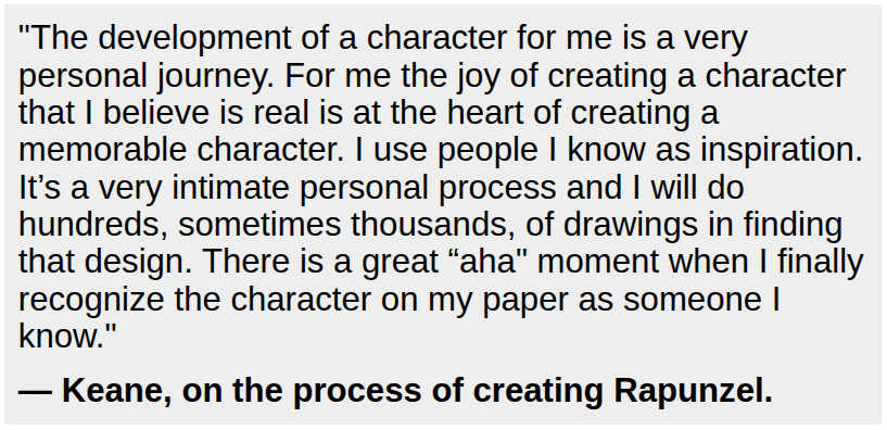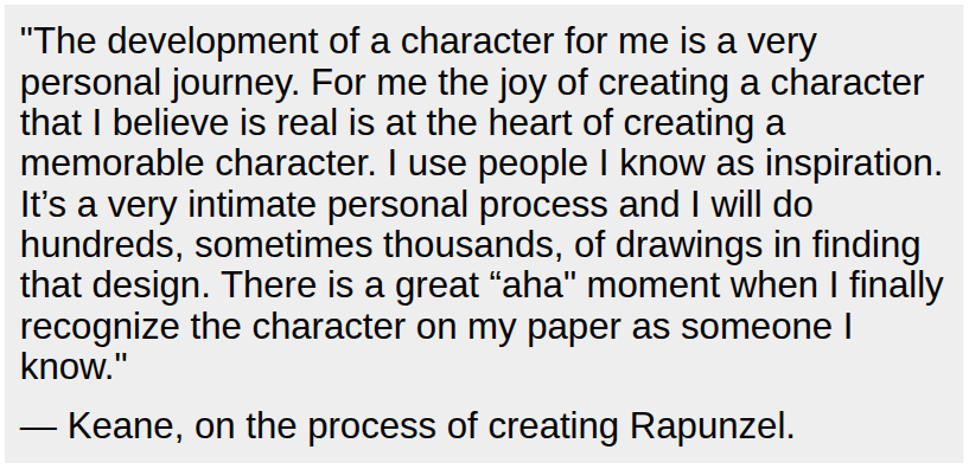row 2 | column 1: bold -> normal
